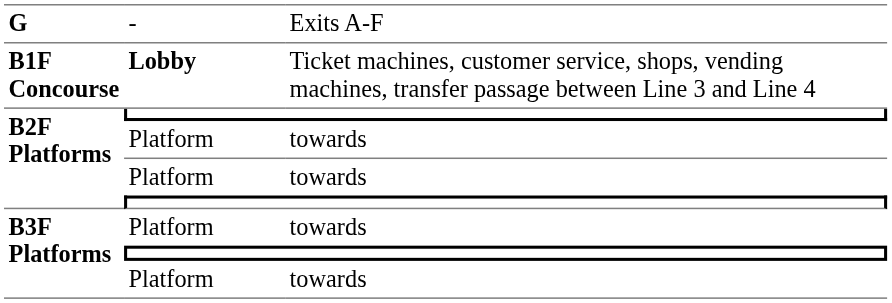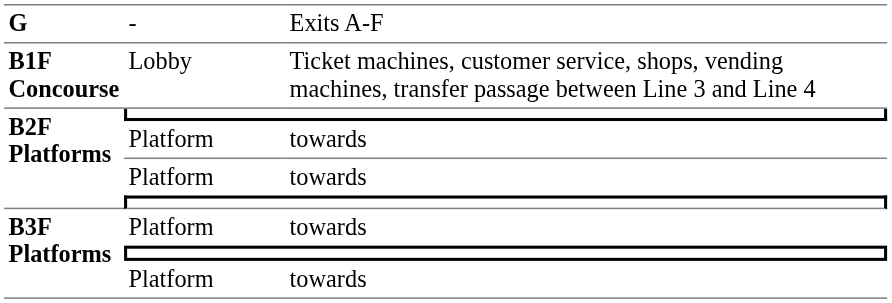B1F Concourse | column 2: bold -> normal
